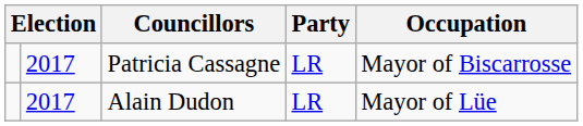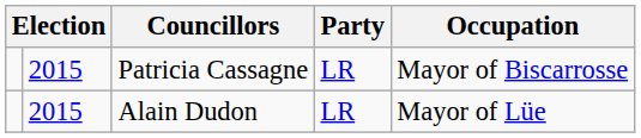Patricia Cassagne | column 2: 2017 -> 2015
Alain Dudon | column 2: 2017 -> 2015
